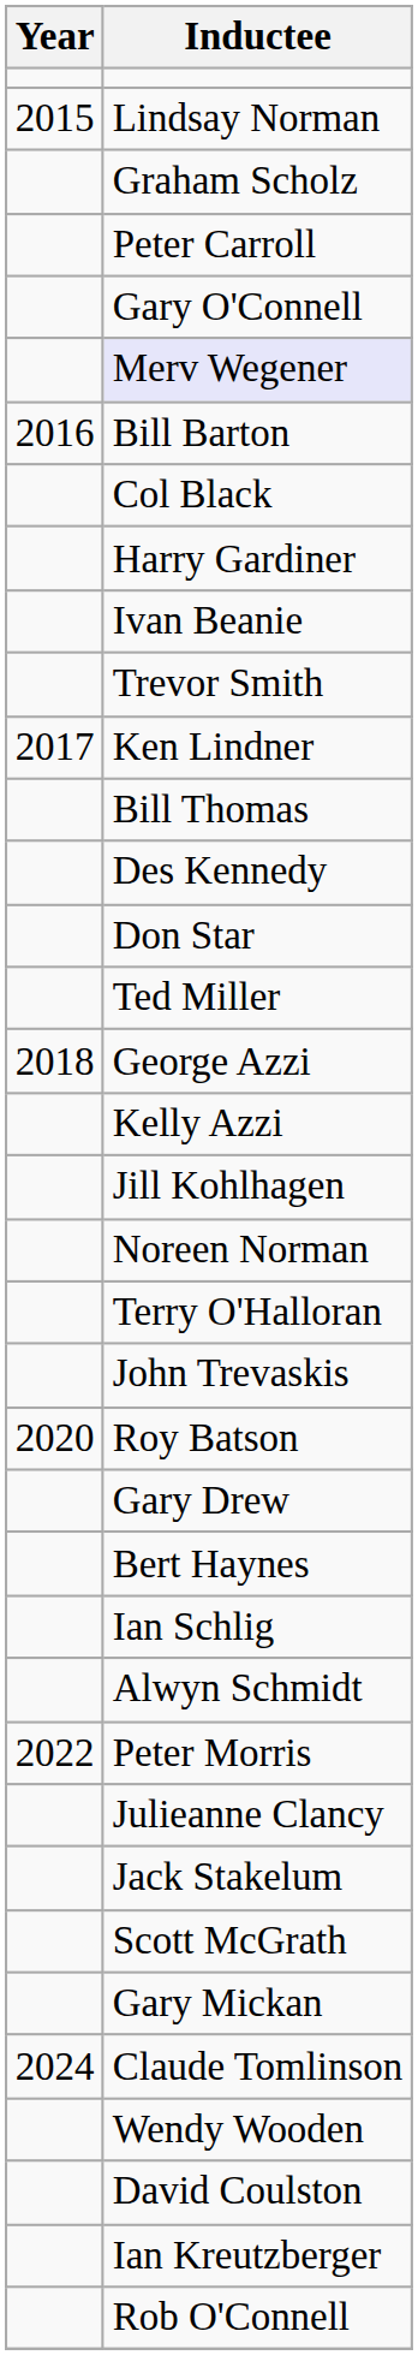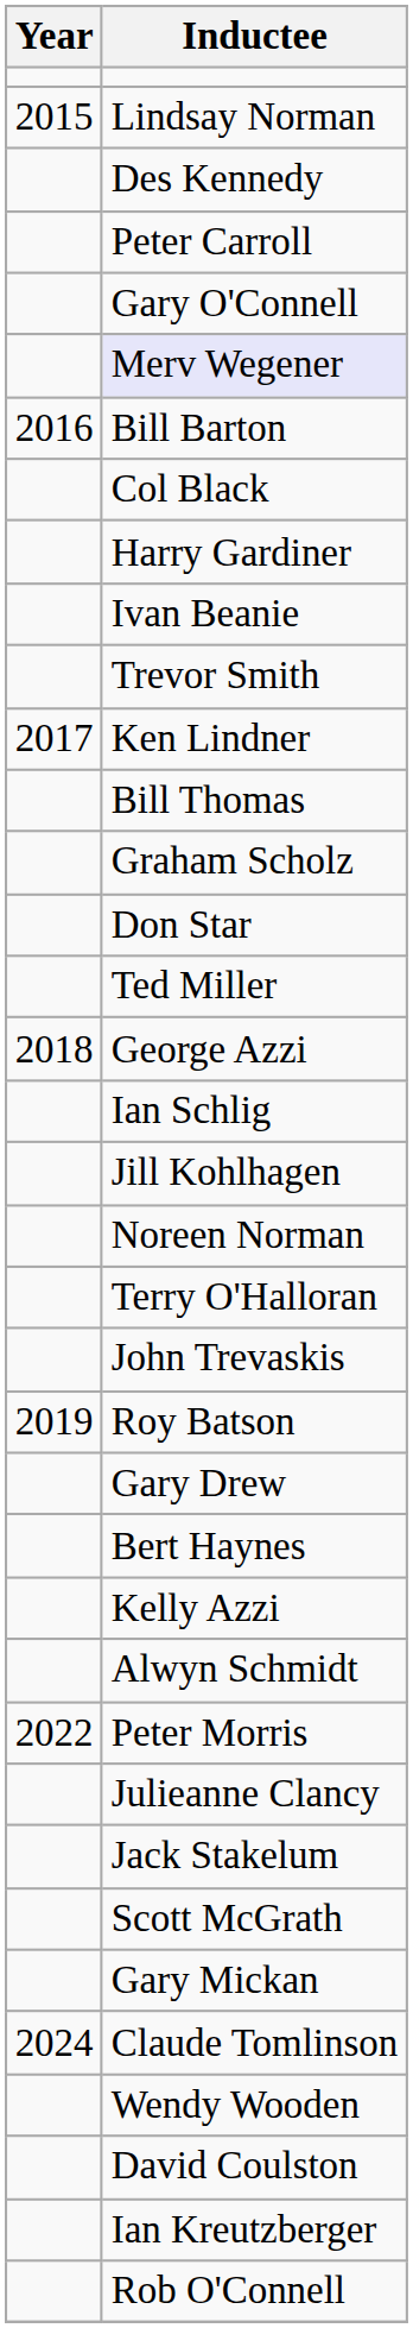row 4 | Inductee: Graham Scholz -> Des Kennedy
row 15 | Inductee: Des Kennedy -> Graham Scholz
row 19 | Inductee: Kelly Azzi -> Ian Schlig
row 24 | Year: 2020 -> 2019
row 27 | Inductee: Ian Schlig -> Kelly Azzi
